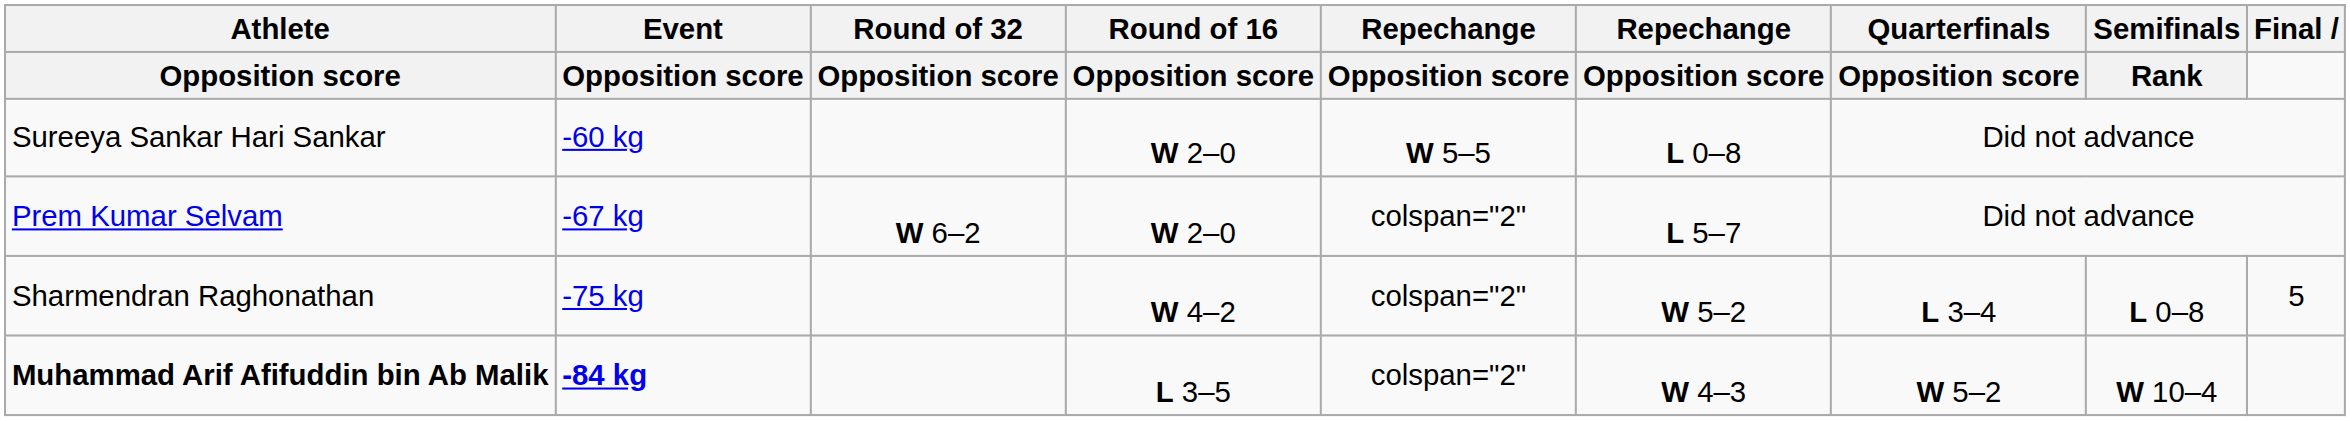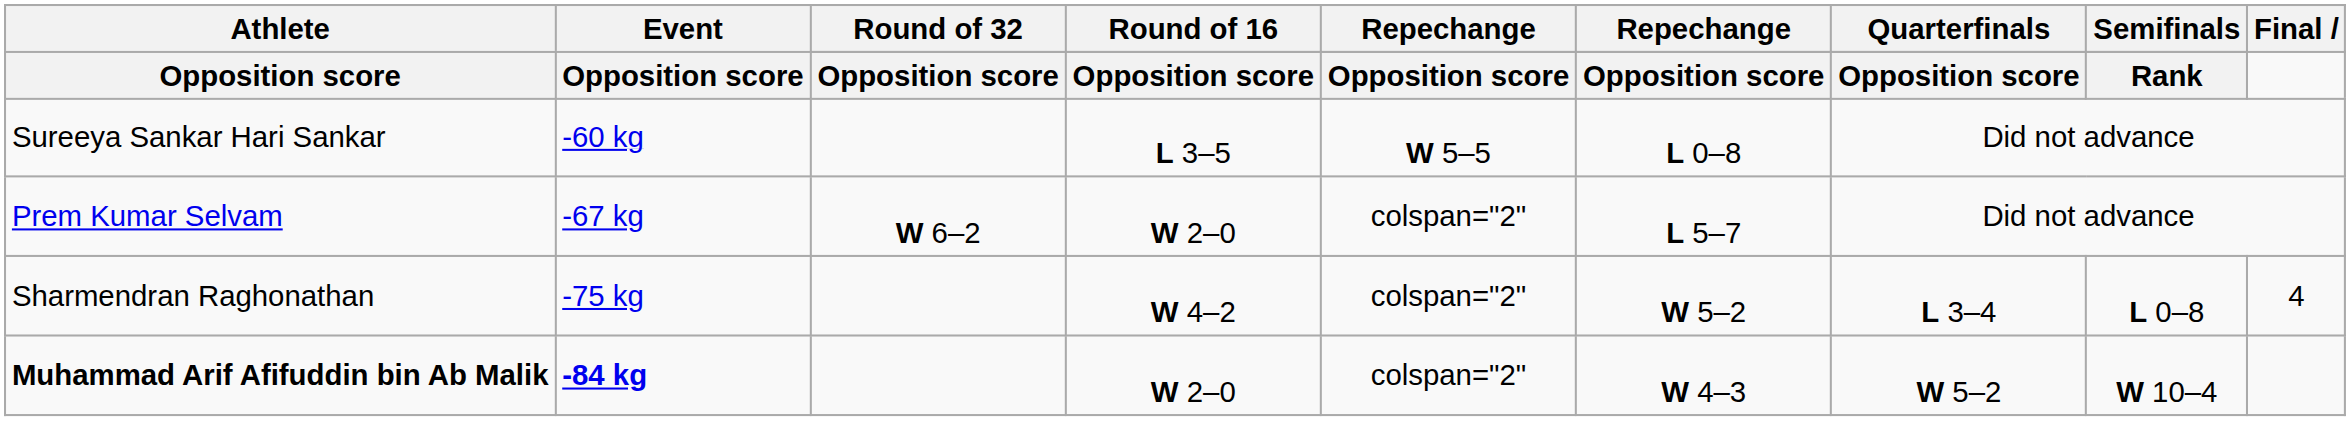Sureeya Sankar Hari Sankar | Round of 16: W 2–0 -> L 3–5
Sharmendran Raghonathan | column 9: 5 -> 4
Muhammad Arif Afifuddin bin Ab Malik | Round of 16: L 3–5 -> W 2–0
